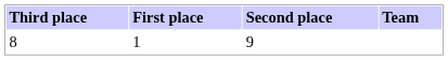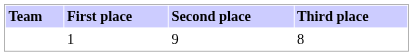columns swapped: Team <-> Third place
